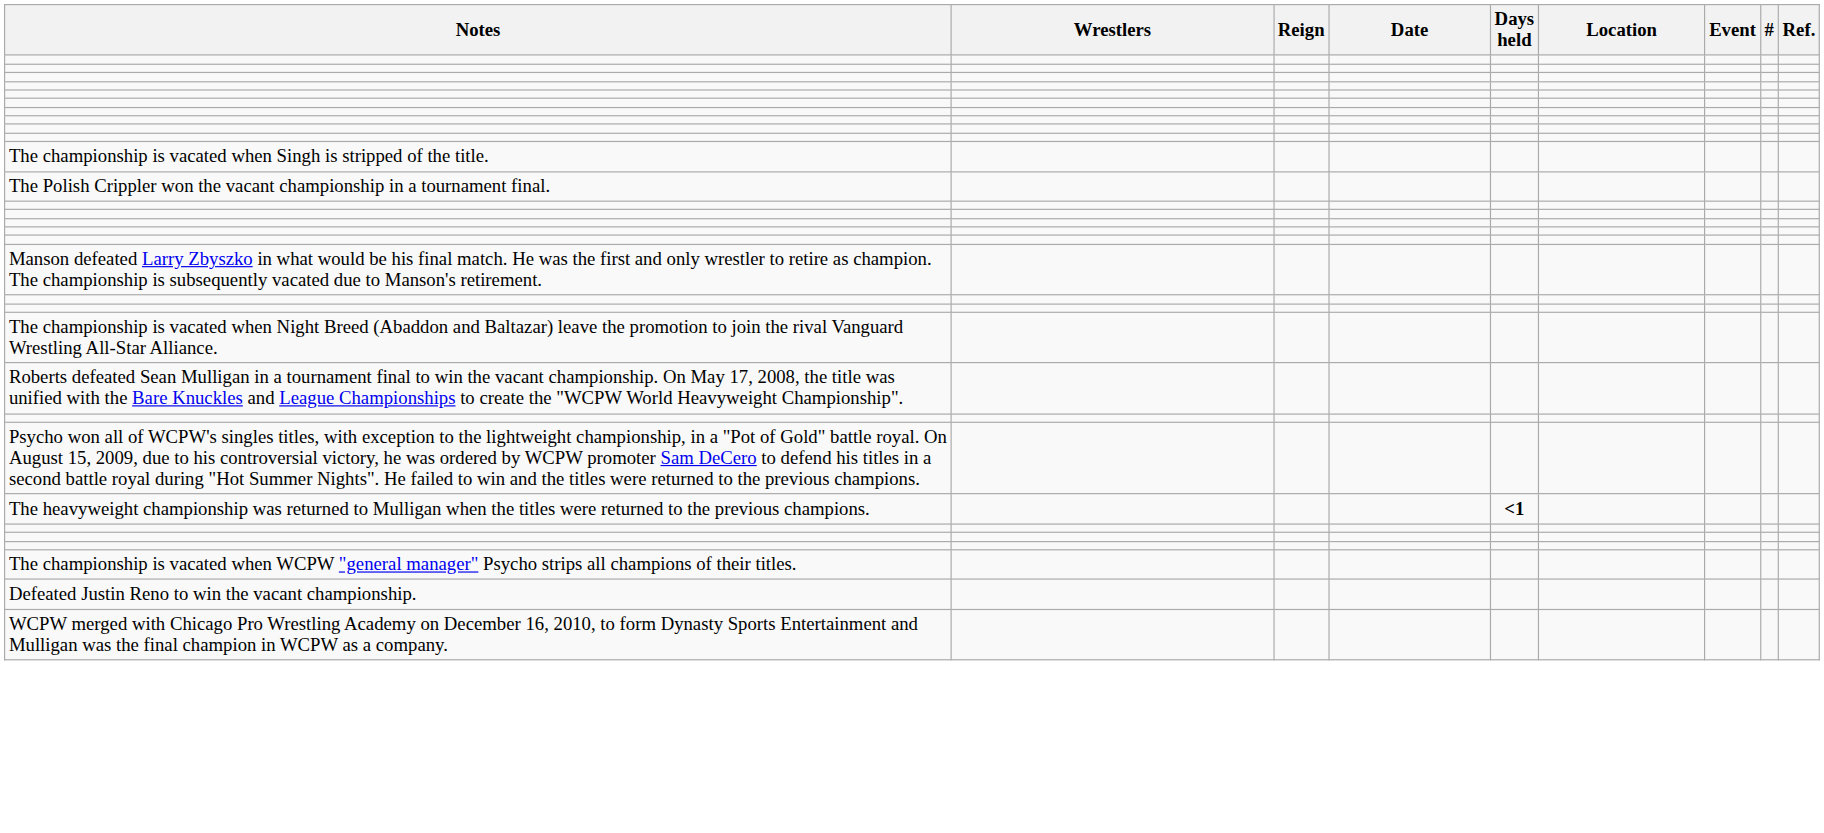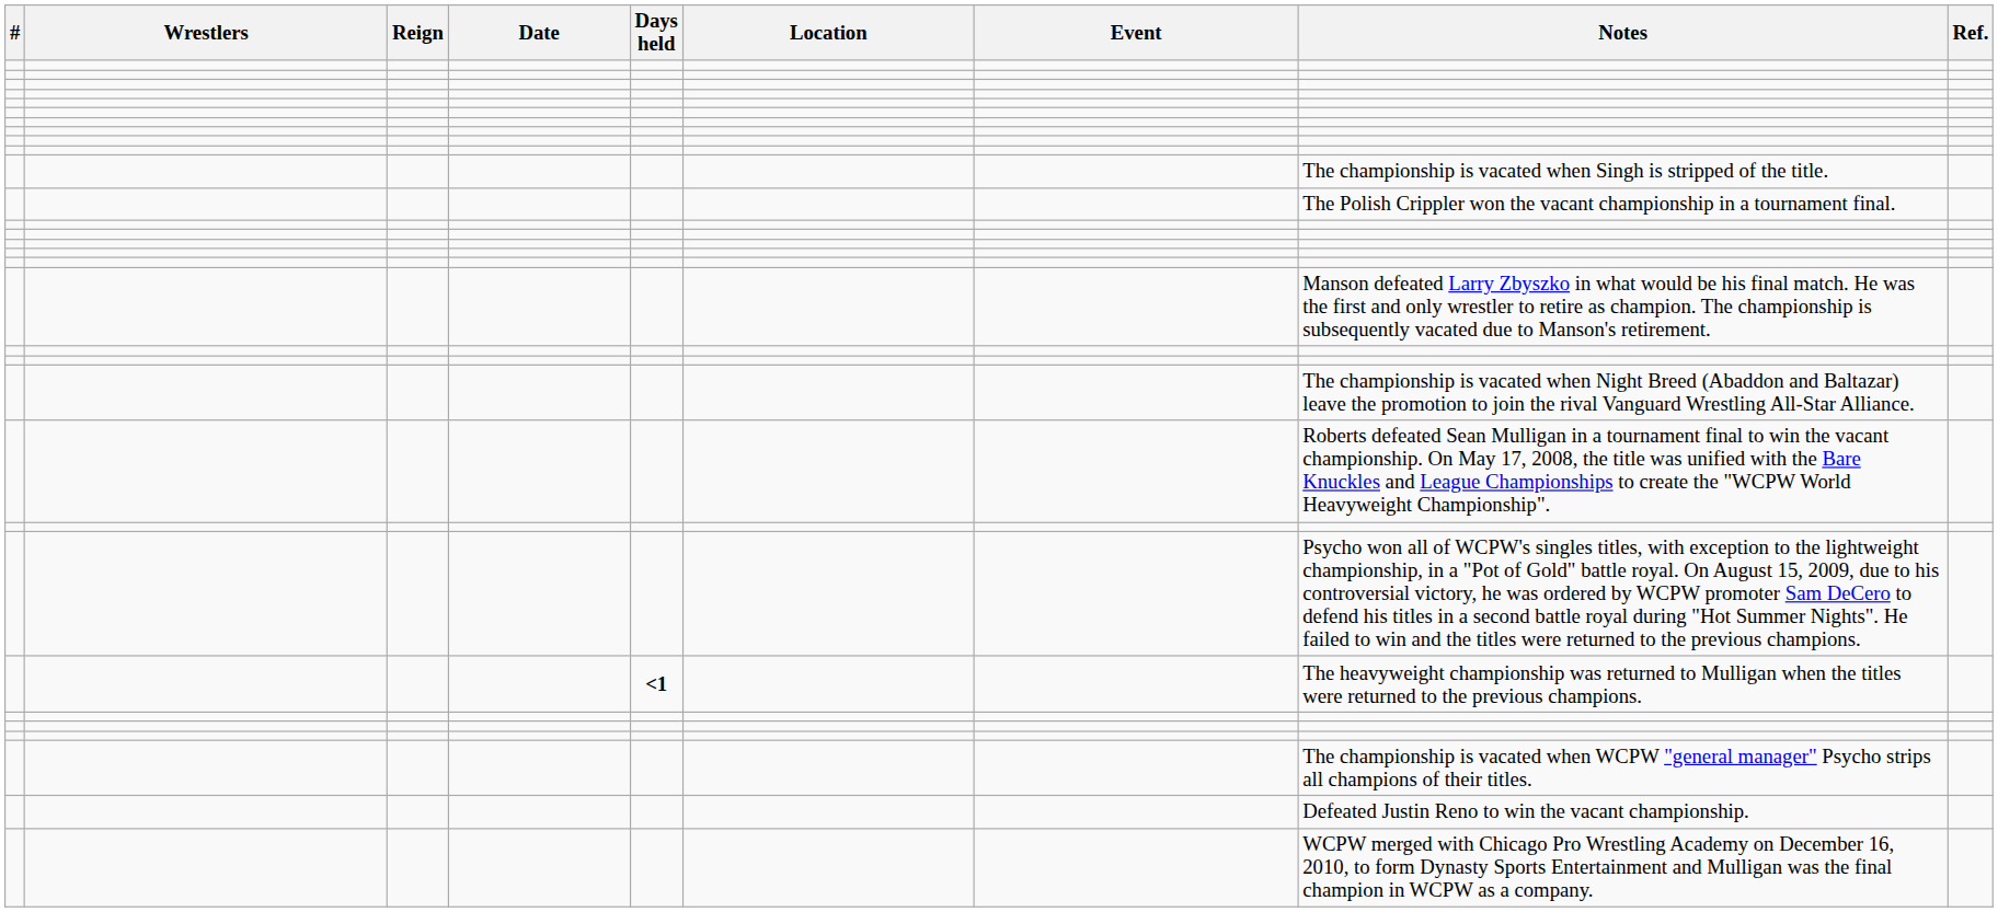columns swapped: # <-> Notes
